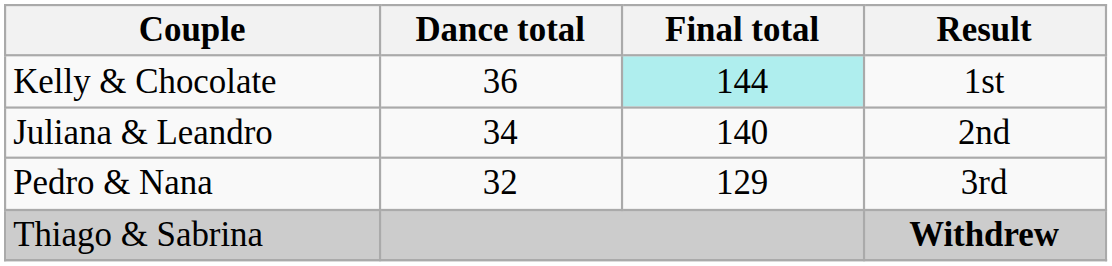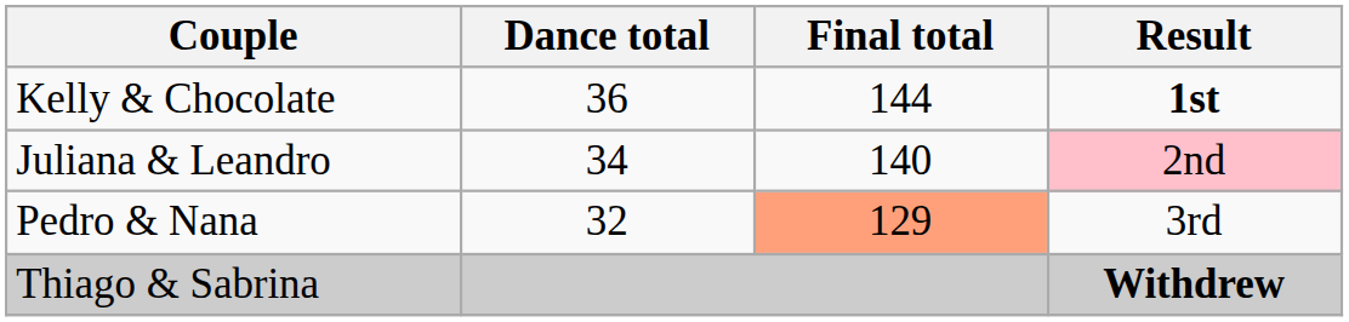Kelly & Chocolate | Final total: paleturquoise background -> no background
Kelly & Chocolate | Result: normal -> bold
Juliana & Leandro | Result: no background -> pink background
Pedro & Nana | Final total: no background -> lightsalmon background
